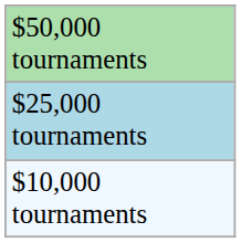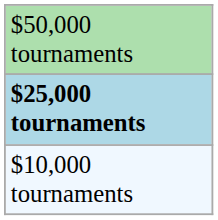row 2 | column 1: normal -> bold
